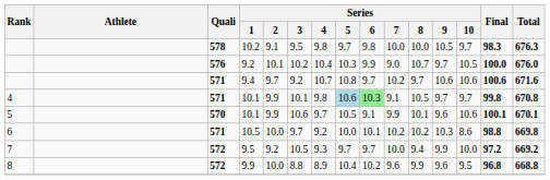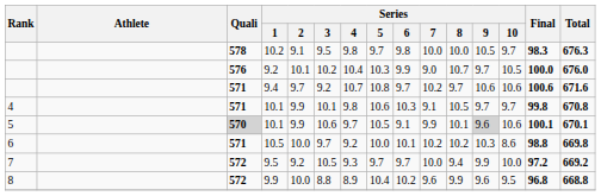4 / 10.1 | Series / 5: lightblue background -> no background
4 / 10.1 | Series / 6: lightgreen background -> no background
5 / 10.1 | Quali: no background -> lightgrey background
5 / 10.1 | Series / 9: no background -> lightgrey background
